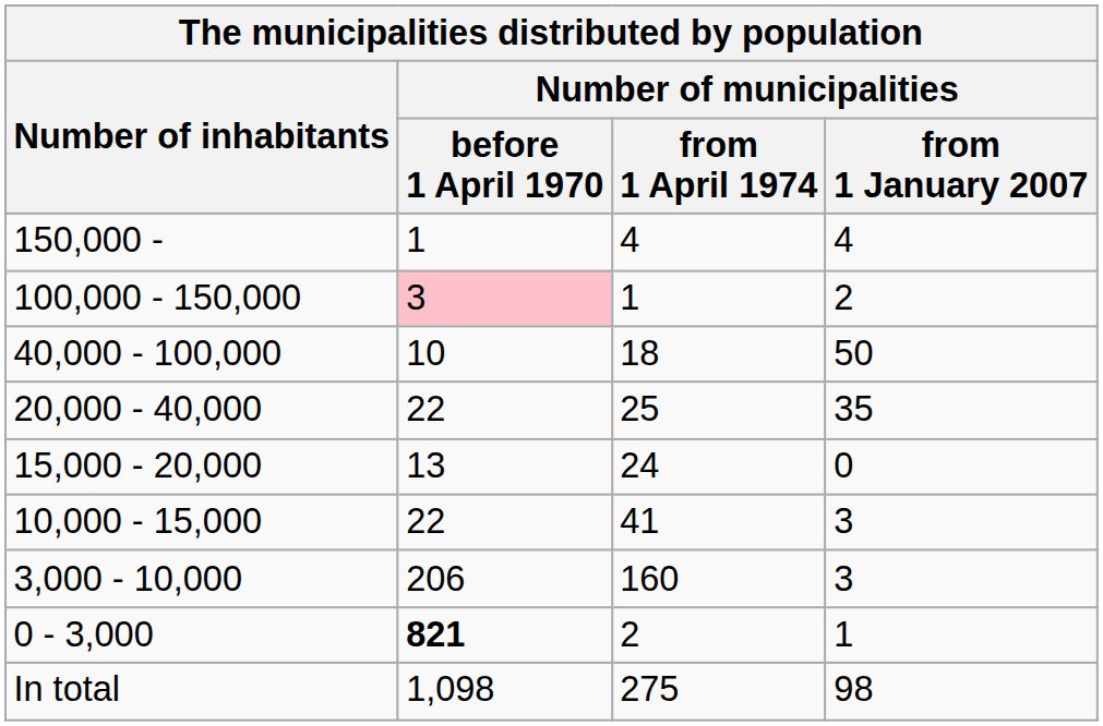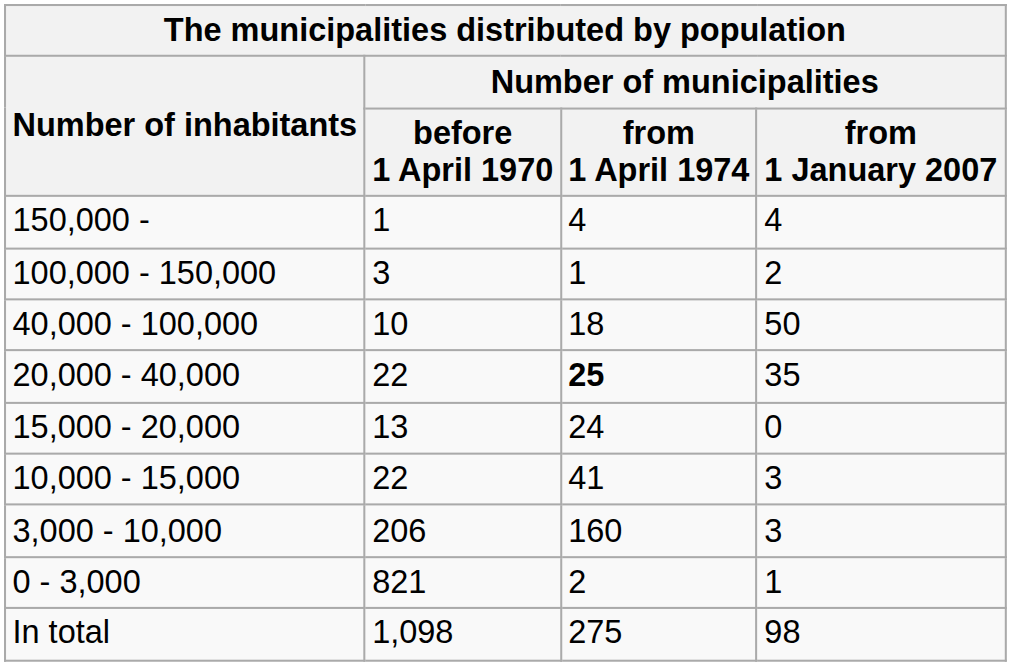100,000 - 150,000 | Number of municipalities / before 1 April 1970: pink background -> no background
20,000 - 40,000 | Number of municipalities / from 1 April 1974: normal -> bold
0 - 3,000 | Number of municipalities / before 1 April 1970: bold -> normal
